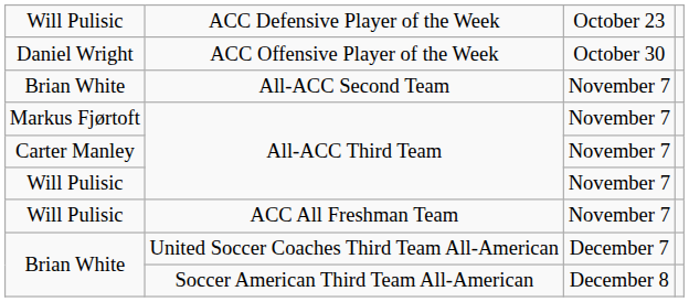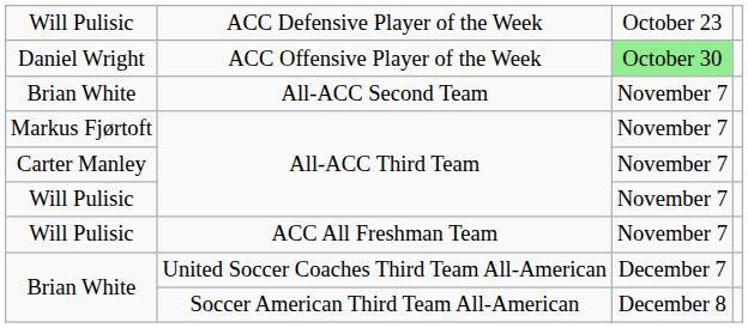ACC Offensive Player of the Week | column 3: no background -> lightgreen background
